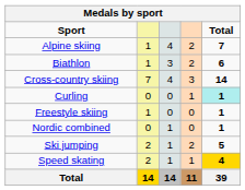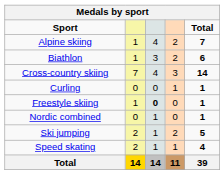Curling | Total: paleturquoise background -> no background
Freestyle skiing | column 3: normal -> bold
Speed skating | Total: gold background -> no background
